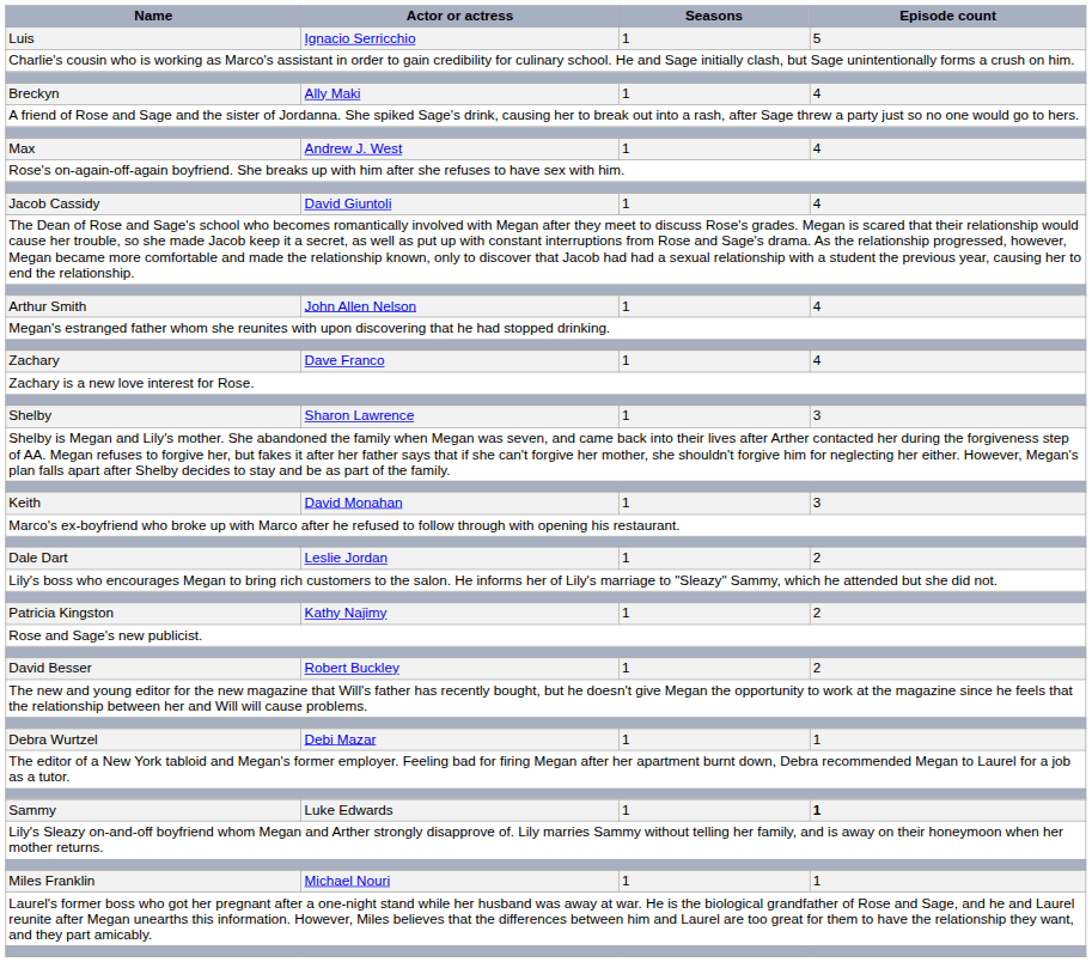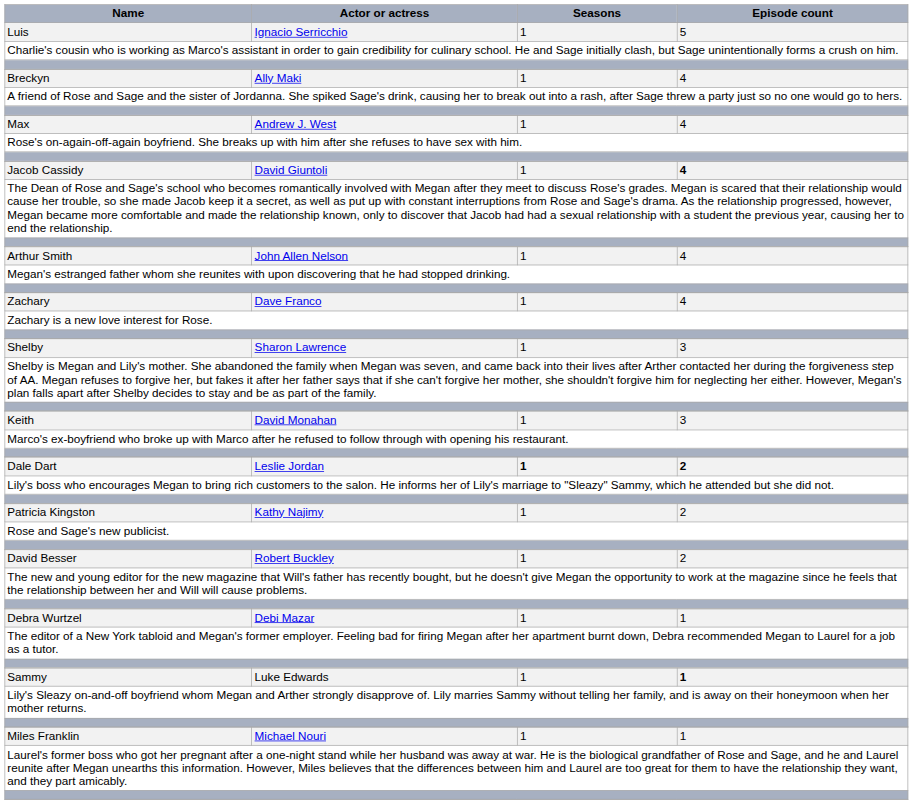Jacob Cassidy | Episode count: normal -> bold
Dale Dart | Seasons: normal -> bold
Dale Dart | Episode count: normal -> bold
